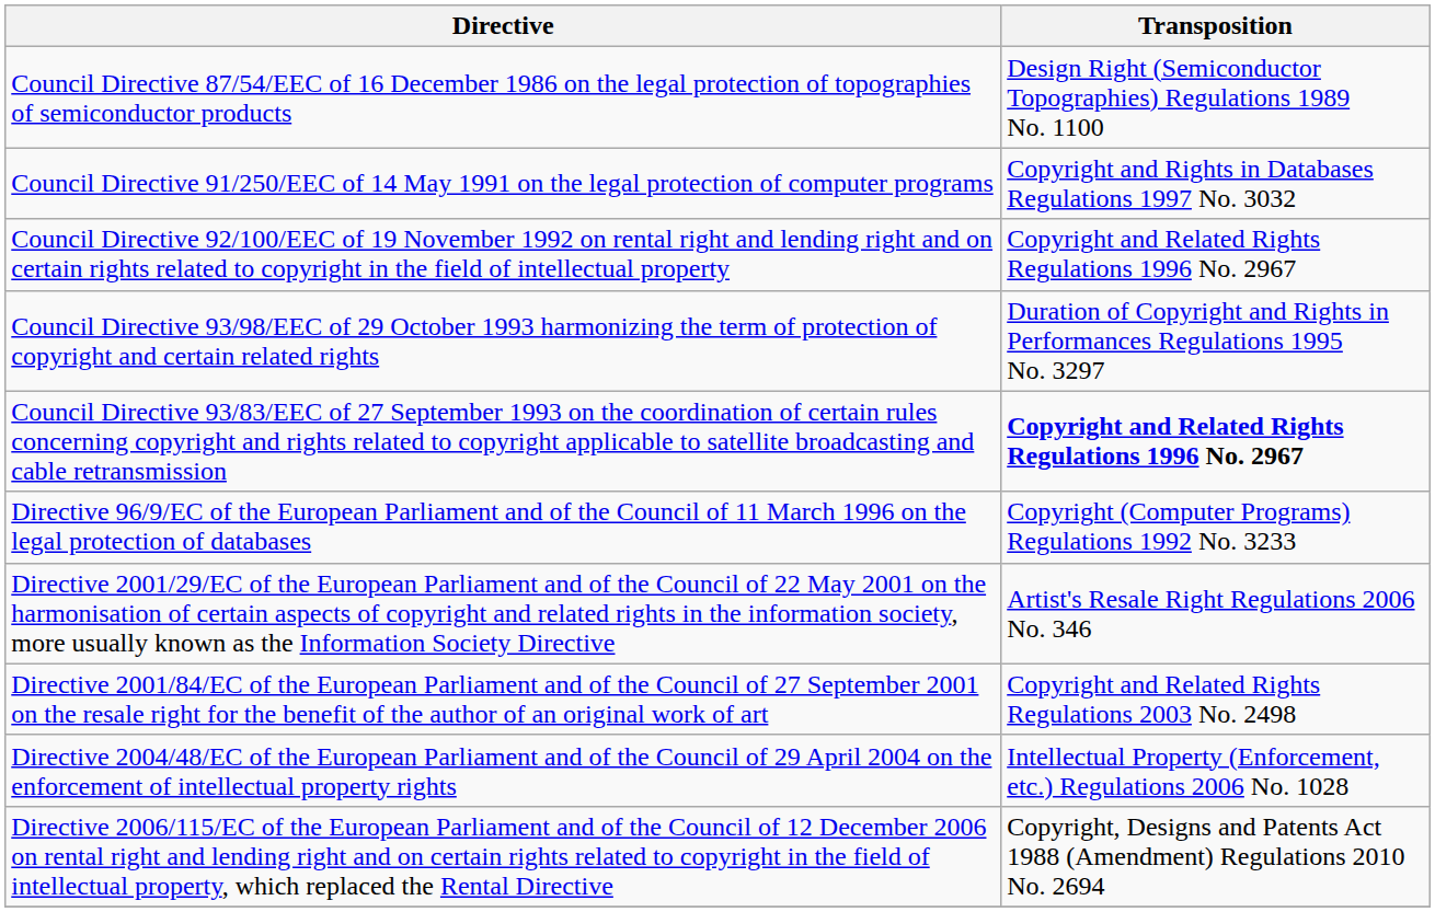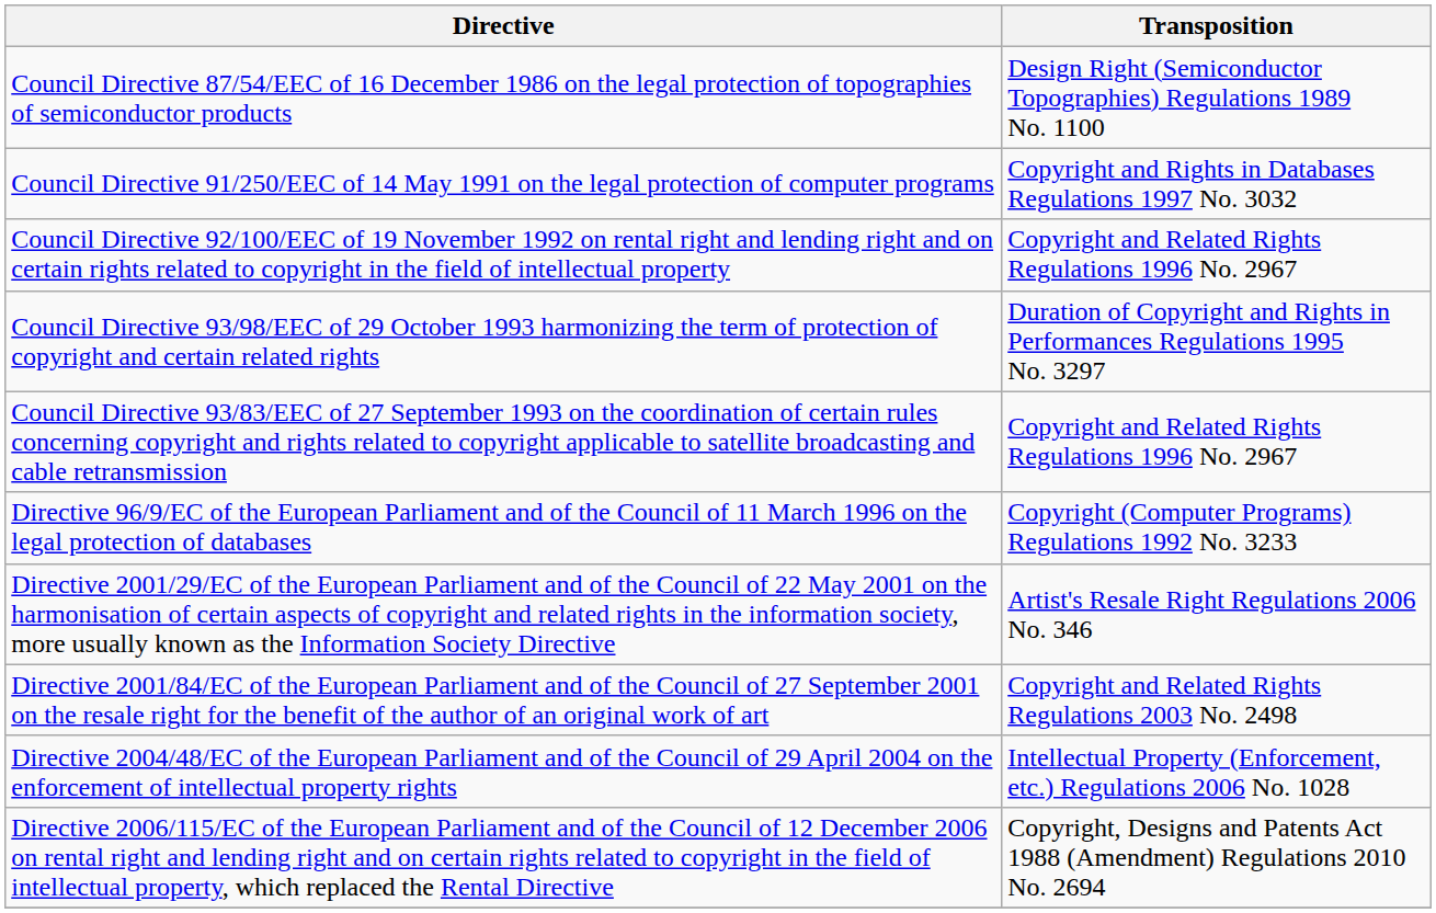row 6 | Transposition: bold -> normal
